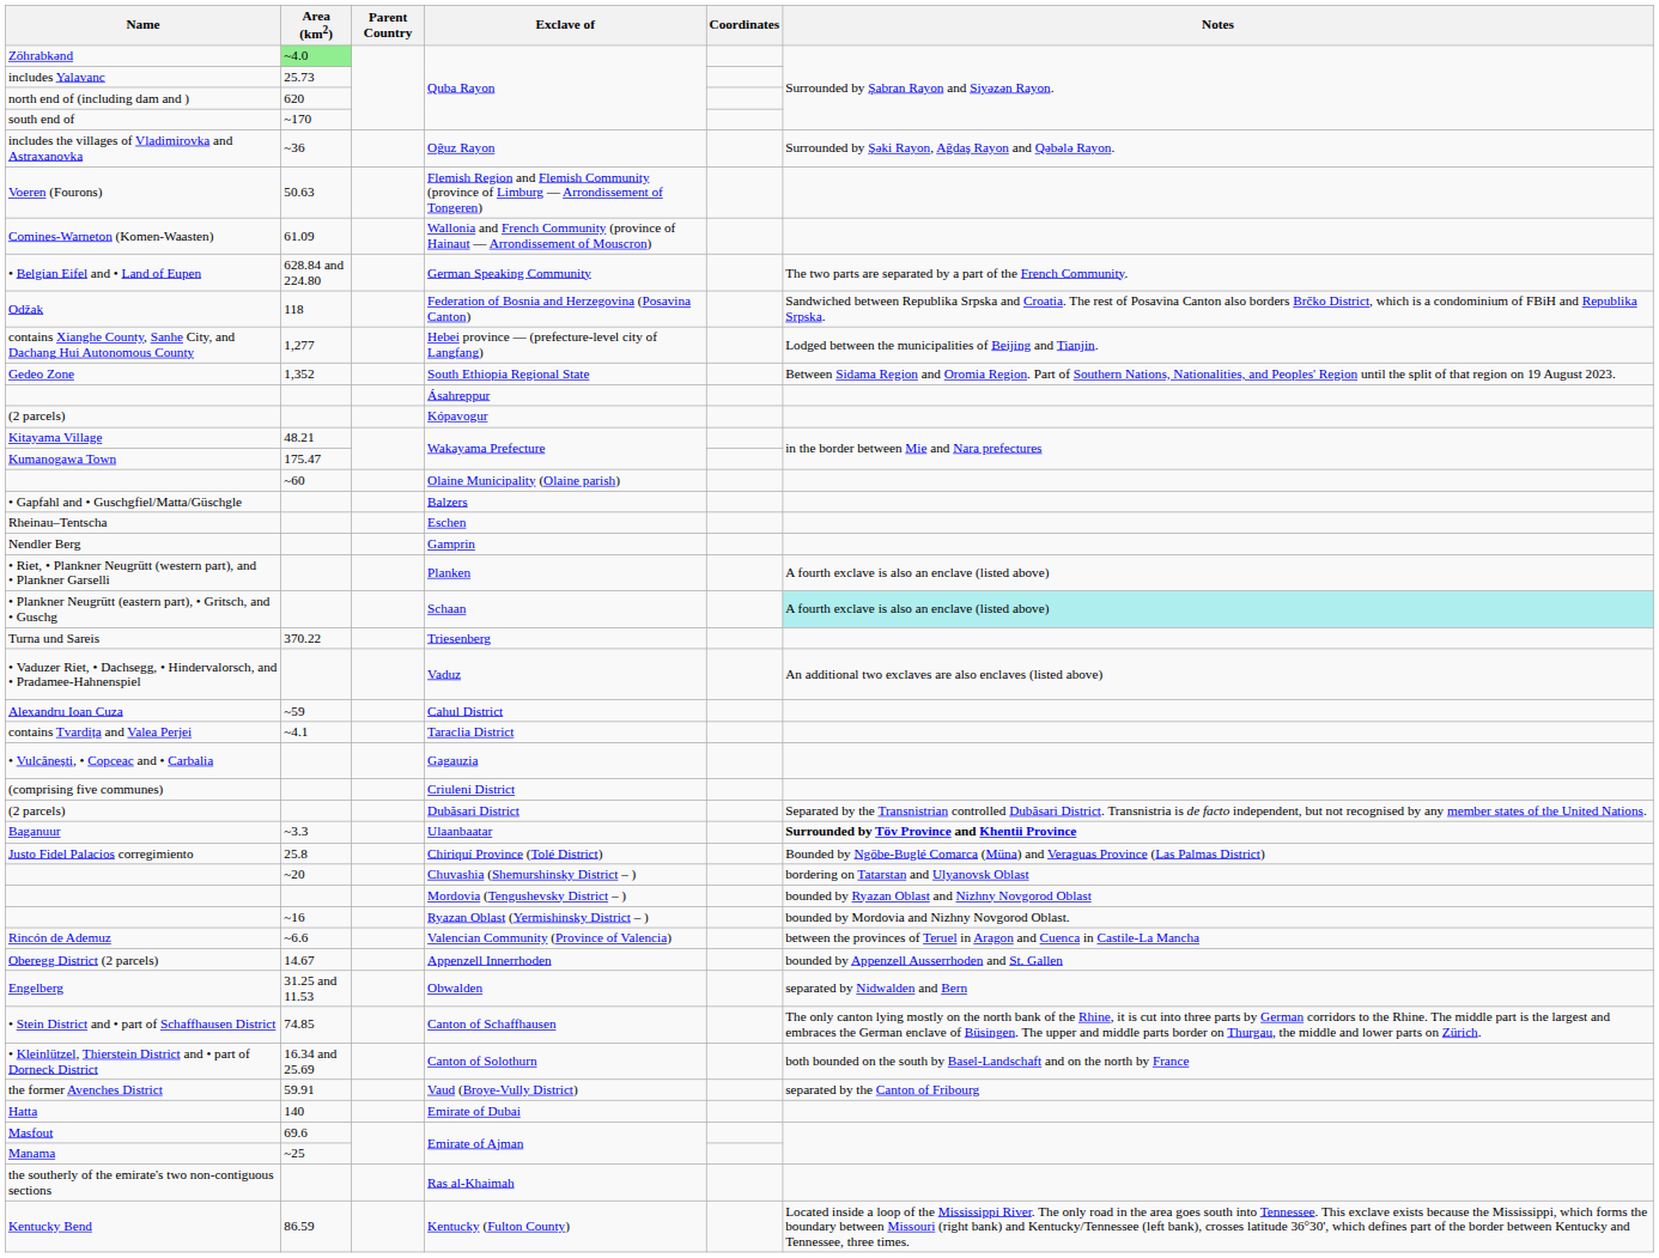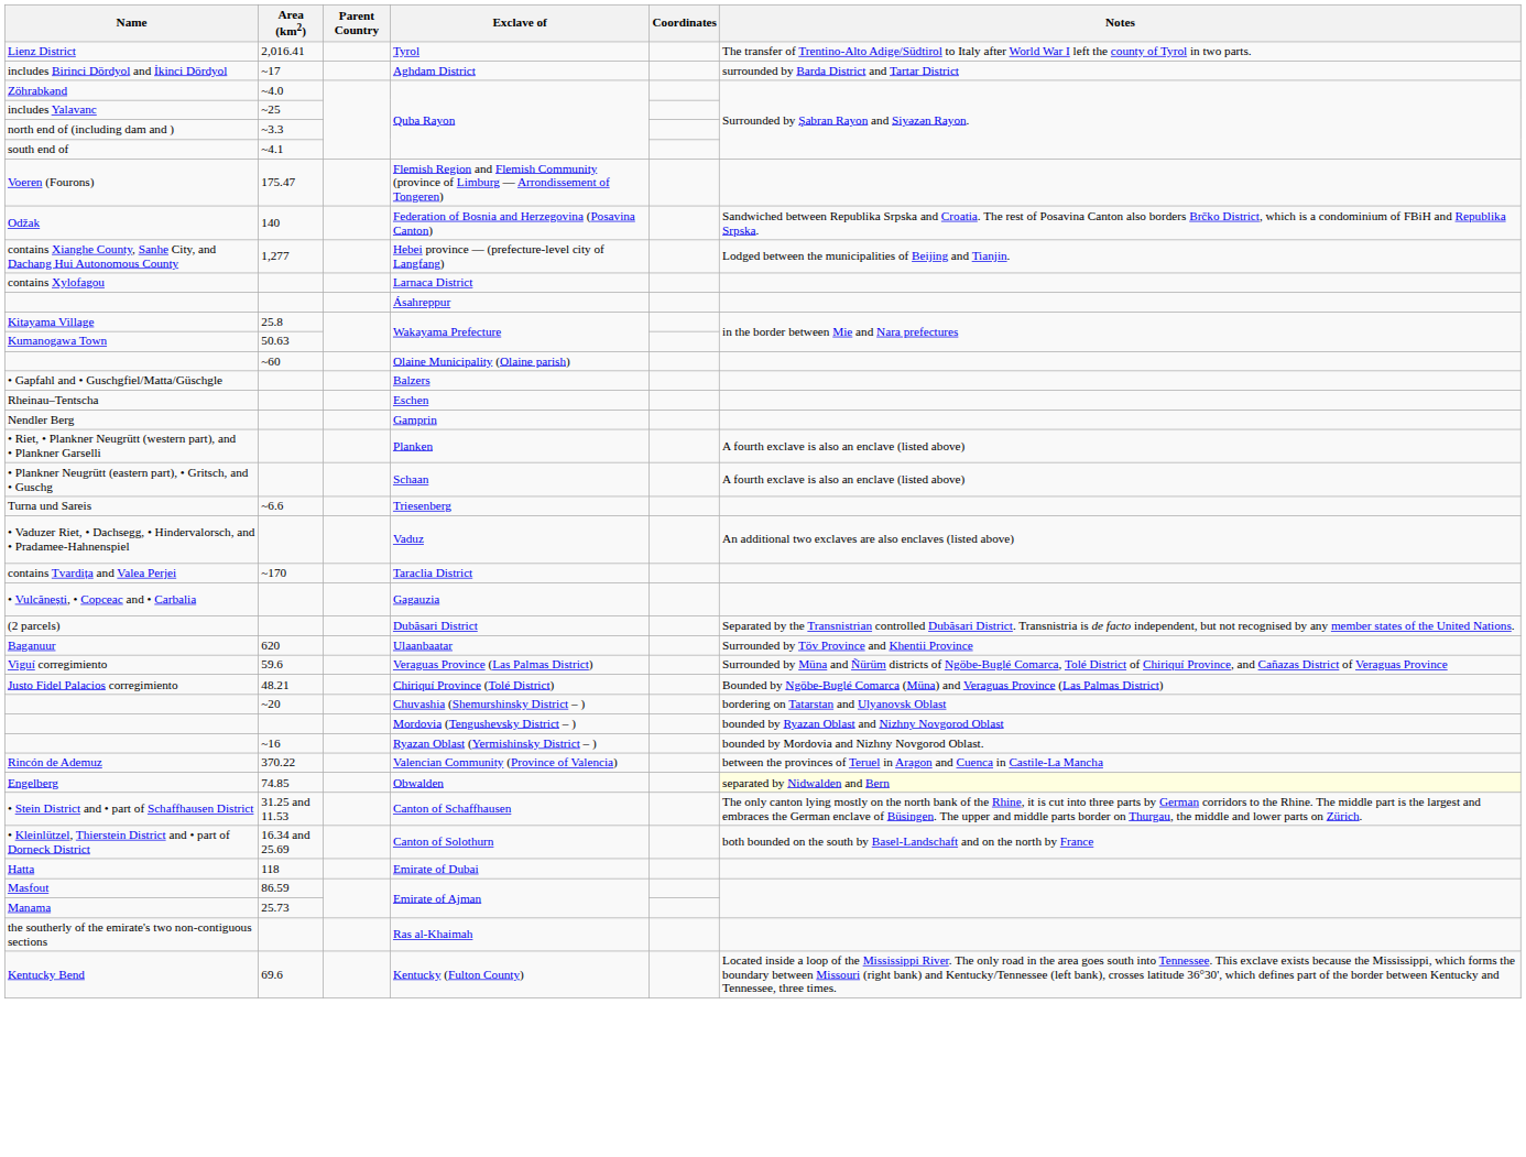+ row: Lienz District | 2,016.41 | Tyrol | The transfer of Trentino-Alto Adige/Südtirol to Italy after World War I left the county of Tyrol in two parts.
+ row: includes Birinci Dördyol and İkinci Dördyol | ~17 | Aghdam District | surrounded by Barda District and Tartar District
Zöhrabkənd | Area (km2): lightgreen background -> no background
includes Yalavanc | Area (km2): 25.73 -> ~25
north end of (including dam and ) | Area (km2): 620 -> ~3.3
south end of | Area (km2): ~170 -> ~4.1
- row: includes the villages of Vladimirovka and Astraxanovka | ~36 | Oğuz Rayon | Surrounded by Şəki Rayon, Ağdaş Rayon and Qəbələ Rayon.
Voeren (Fourons) | Area (km2): 50.63 -> 175.47
- row: Comines-Warneton (Komen-Waasten) | 61.09 | Wallonia and French Community (province of Hainaut — Arrondissement of Mouscron)
- row: • Belgian Eifel and • Land of Eupen | 628.84 and 224.80 | German Speaking Community | The two parts are separated by a part of the French Community.
Odžak | Area (km2): 118 -> 140
+ row: contains Xylofagou | Larnaca District
- row: Gedeo Zone | 1,352 | South Ethiopia Regional State | Between Sidama Region and Oromia Region. Part of Southern Nations, Nationalities, and Peoples' Region until the split of that region on 19 August 2023.
- row: (2 parcels) | Kópavogur
Kitayama Village | Area (km2): 48.21 -> 25.8
Kumanogawa Town | Area (km2): 175.47 -> 50.63
• Plankner Neugrütt (eastern part), • Gritsch, and • Guschg | Notes: paleturquoise background -> no background
Turna und Sareis | Area (km2): 370.22 -> ~6.6
- row: Alexandru Ioan Cuza | ~59 | Cahul District
contains Tvardița and Valea Perjei | Area (km2): ~4.1 -> ~170
- row: (comprising five communes) | Criuleni District
Baganuur | Area (km2): ~3.3 -> 620
Baganuur | Notes: bold -> normal
+ row: Viguí corregimiento | 59.6 | Veraguas Province (Las Palmas District) | Surrounded by Müna and Ñürüm districts of Ngöbe-Buglé Comarca, Tolé District of Chiriquí Province, and Cañazas District of Veraguas Province
Justo Fidel Palacios corregimiento | Area (km2): 25.8 -> 48.21
Rincón de Ademuz | Area (km2): ~6.6 -> 370.22
- row: Oberegg District (2 parcels) | 14.67 | Appenzell Innerrhoden | bounded by Appenzell Ausserrhoden and St. Gallen
Engelberg | Area (km2): 31.25 and 11.53 -> 74.85
Engelberg | Notes: no background -> lightyellow background
• Stein District and • part of Schaffhausen District | Area (km2): 74.85 -> 31.25 and 11.53
- row: the former Avenches District | 59.91 | Vaud (Broye-Vully District) | separated by the Canton of Fribourg
Hatta | Area (km2): 140 -> 118
Masfout | Area (km2): 69.6 -> 86.59
Manama | Area (km2): ~25 -> 25.73
Kentucky Bend | Area (km2): 86.59 -> 69.6
